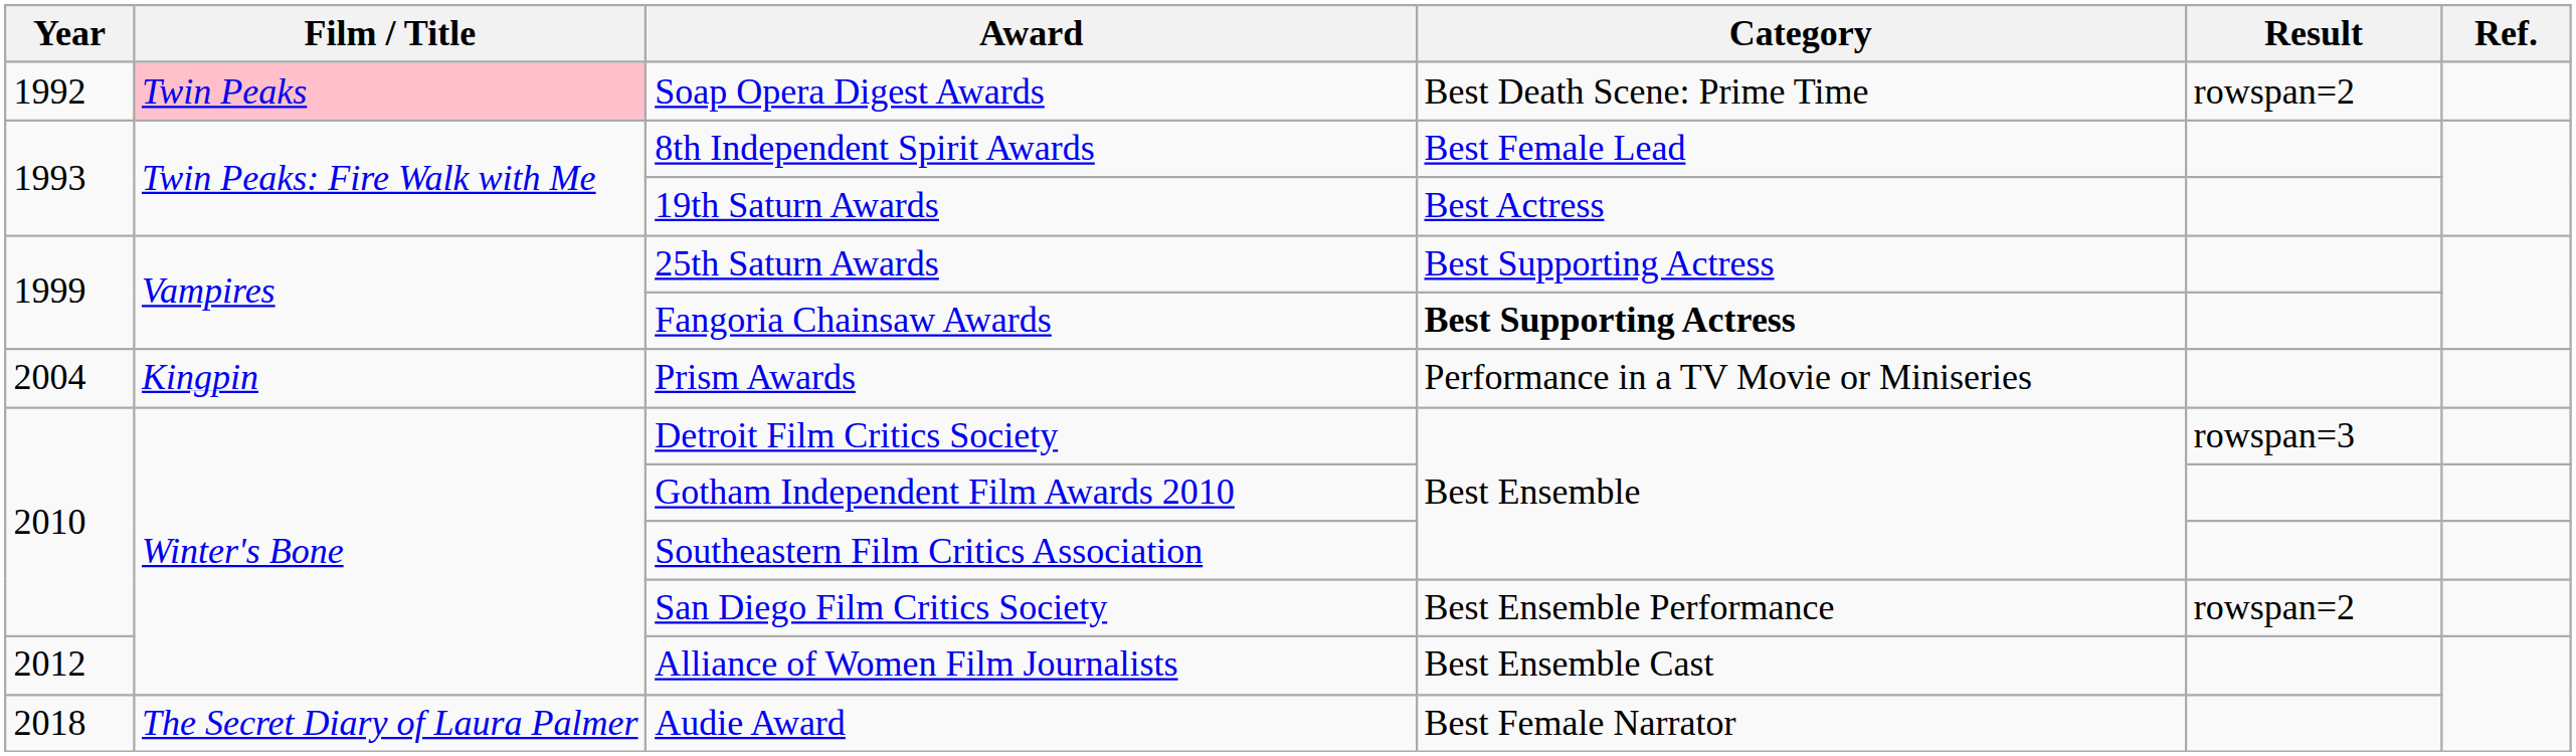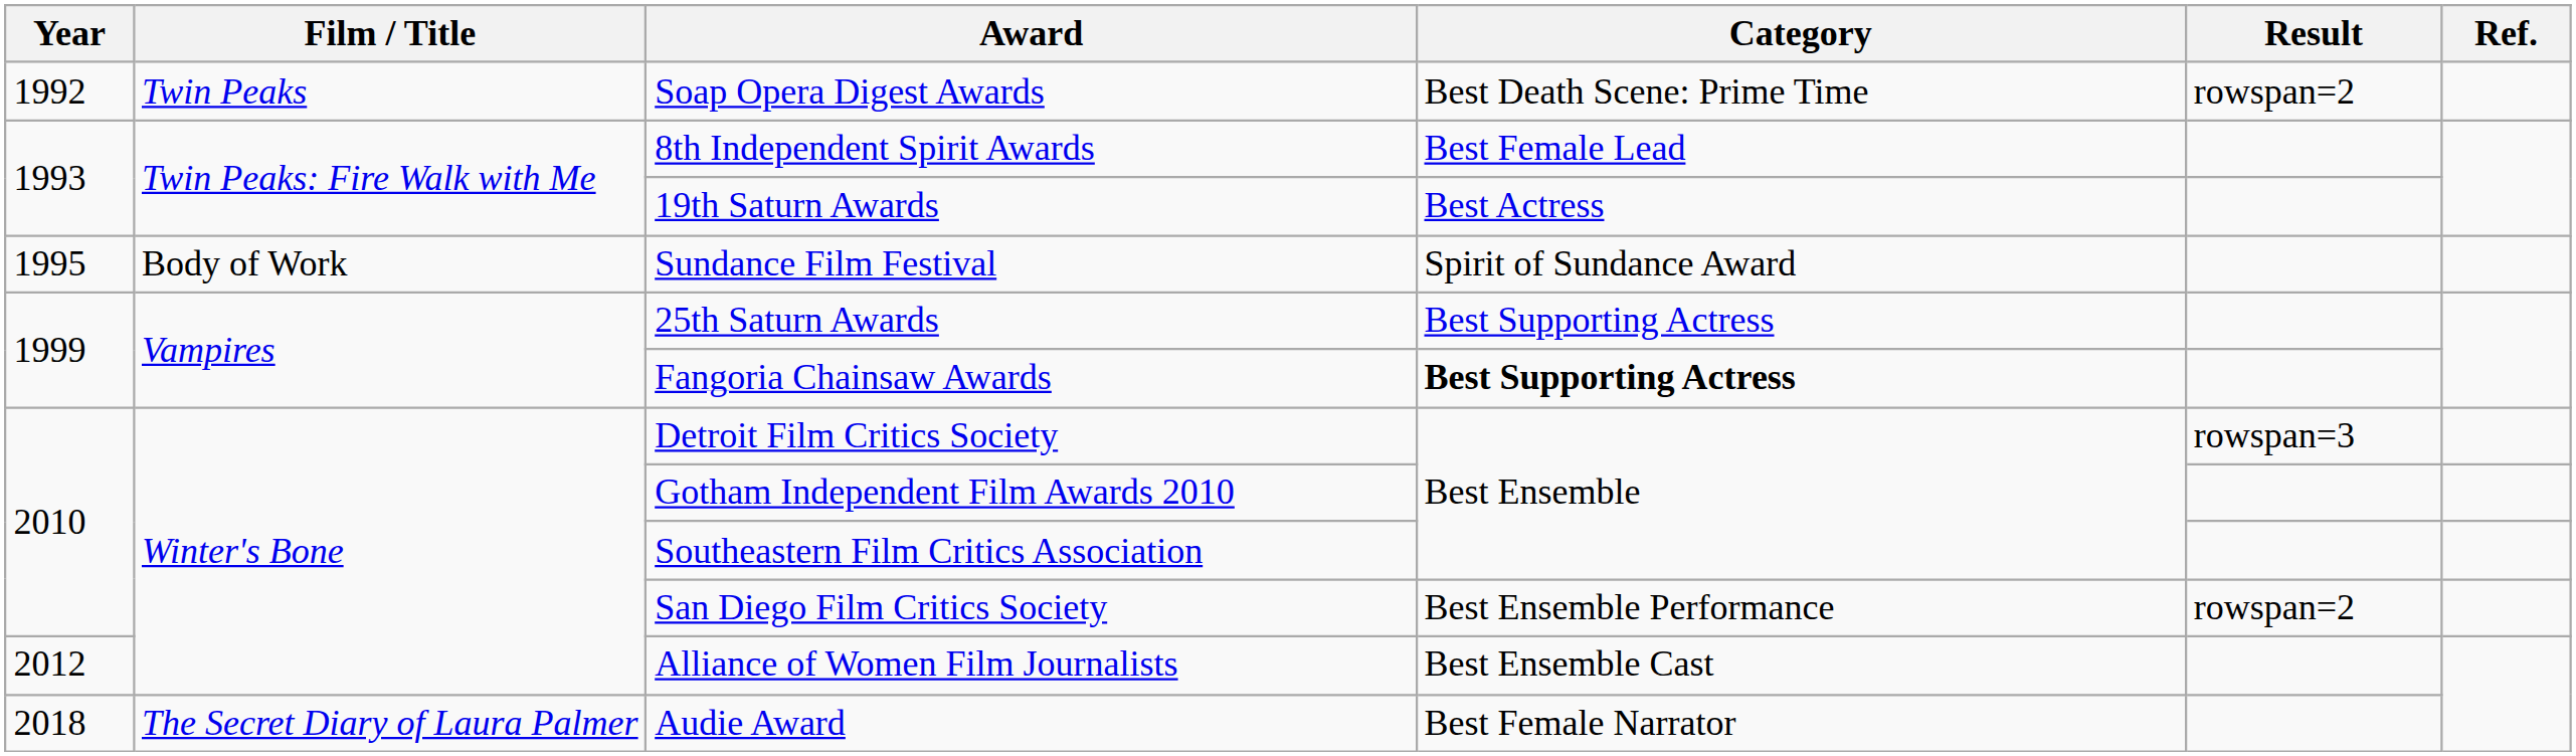Soap Opera Digest Awards | Film / Title: pink background -> no background
+ row: 1995 | Body of Work | Sundance Film Festival | Spirit of Sundance Award
- row: 2004 | Kingpin | Prism Awards | Performance in a TV Movie or Miniseries
